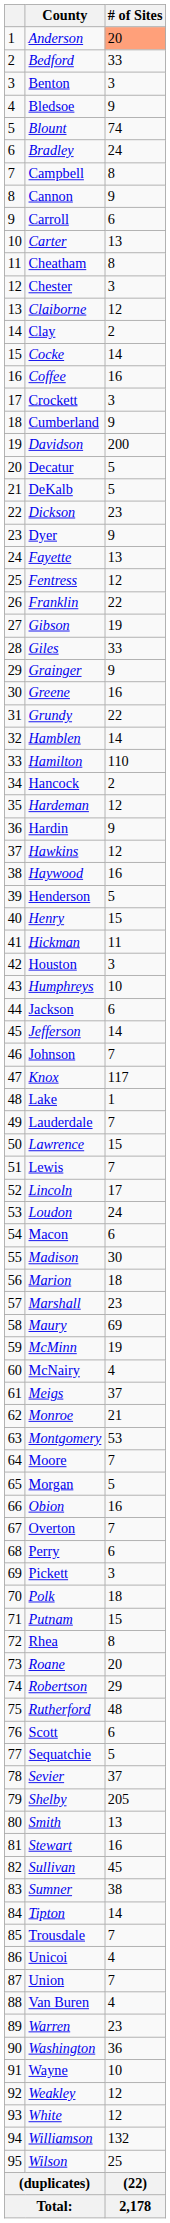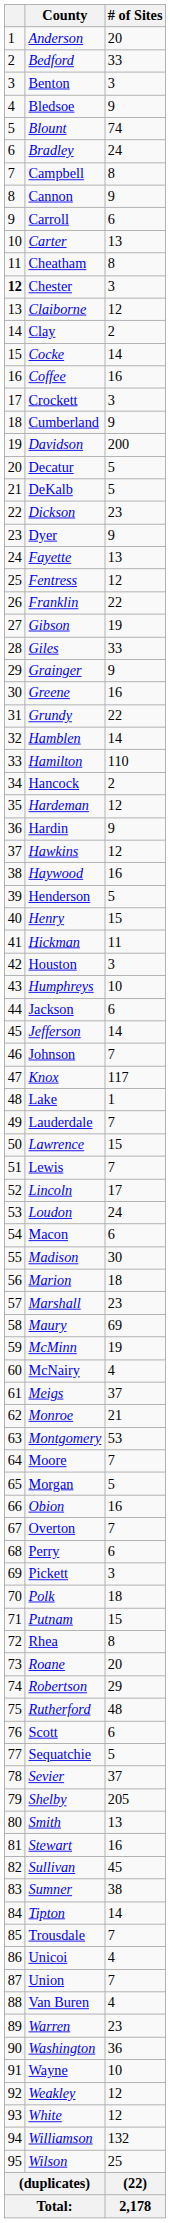Anderson | # of Sites: lightsalmon background -> no background
Chester | column 1: normal -> bold
